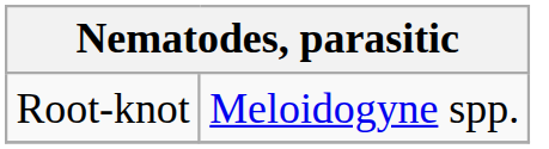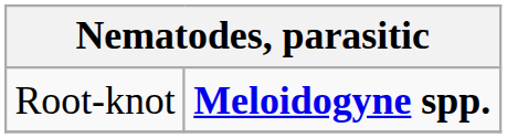Root-knot | column 2: normal -> bold
